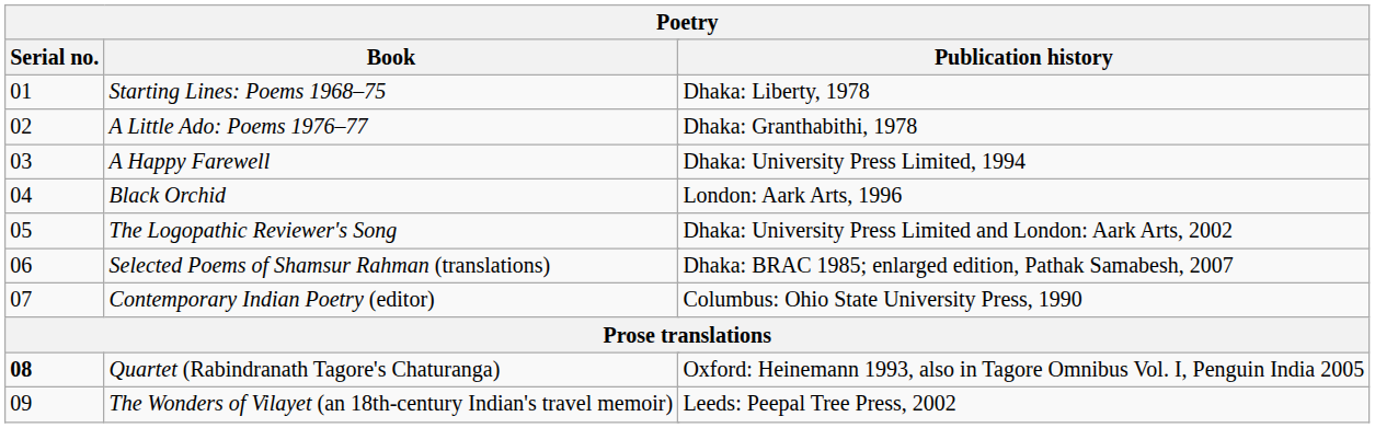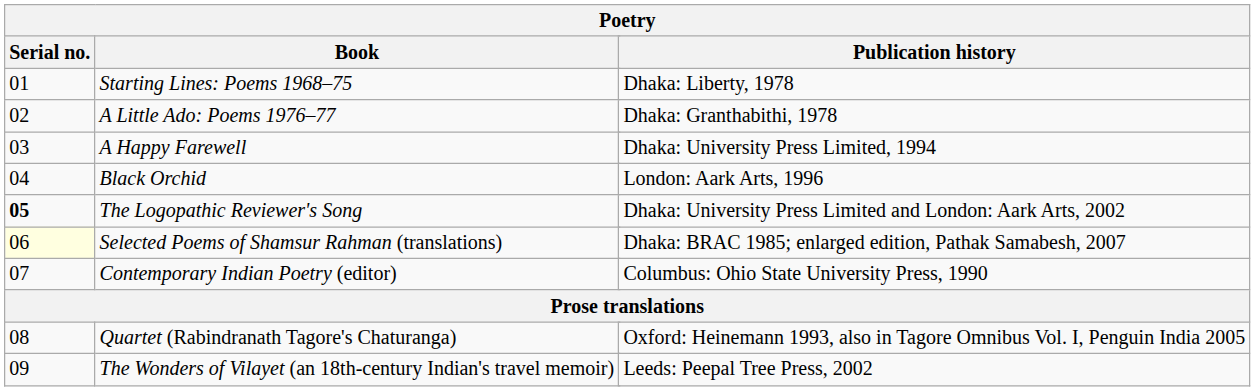The Logopathic Reviewer's Song | Serial no.: normal -> bold
Selected Poems of Shamsur Rahman (translations) | Serial no.: no background -> lightyellow background
Quartet (Rabindranath Tagore's Chaturanga) | Serial no.: bold -> normal
